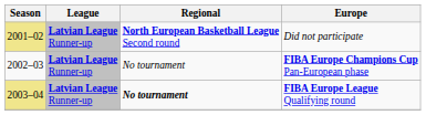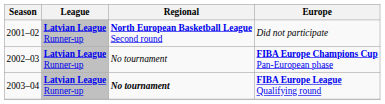Did not participate | Season: khaki background -> no background
FIBA Europe League Qualifying round | Season: khaki background -> no background
